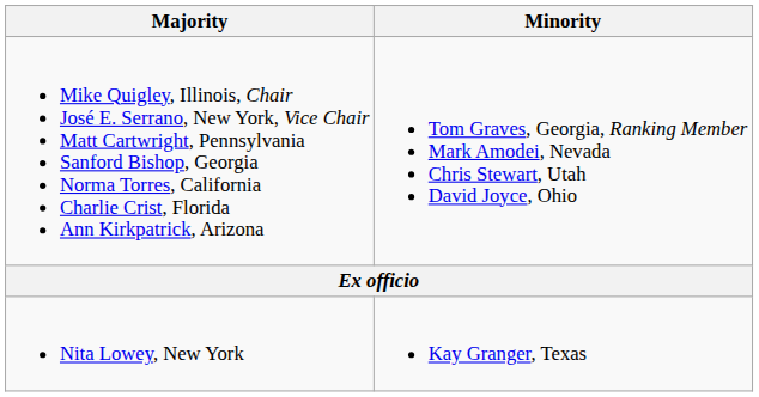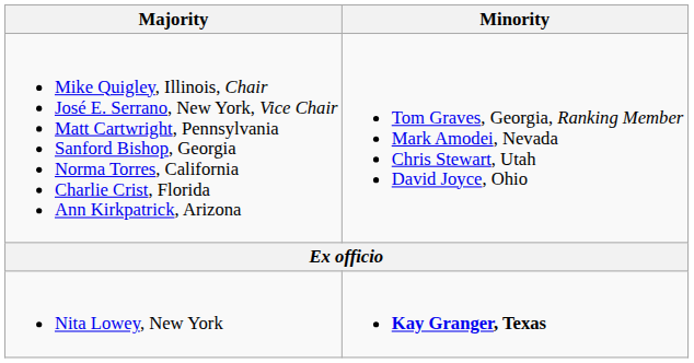Nita Lowey, New York | Minority: normal -> bold
